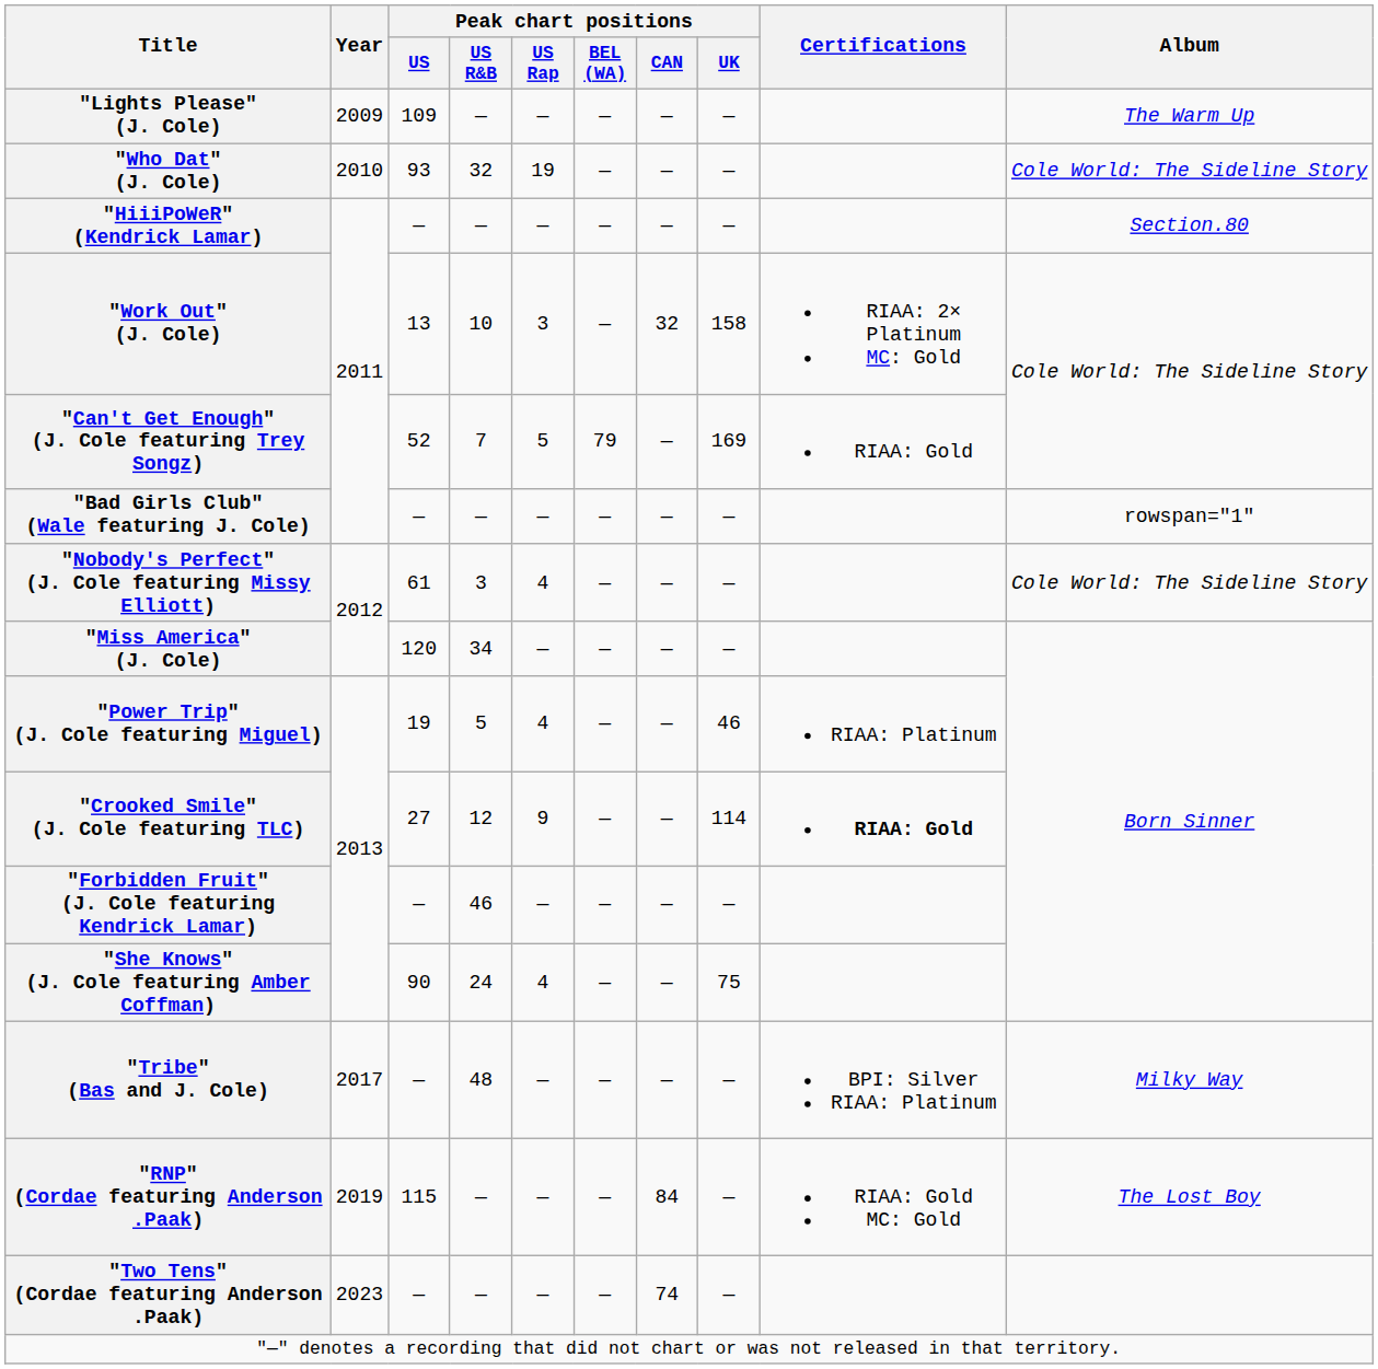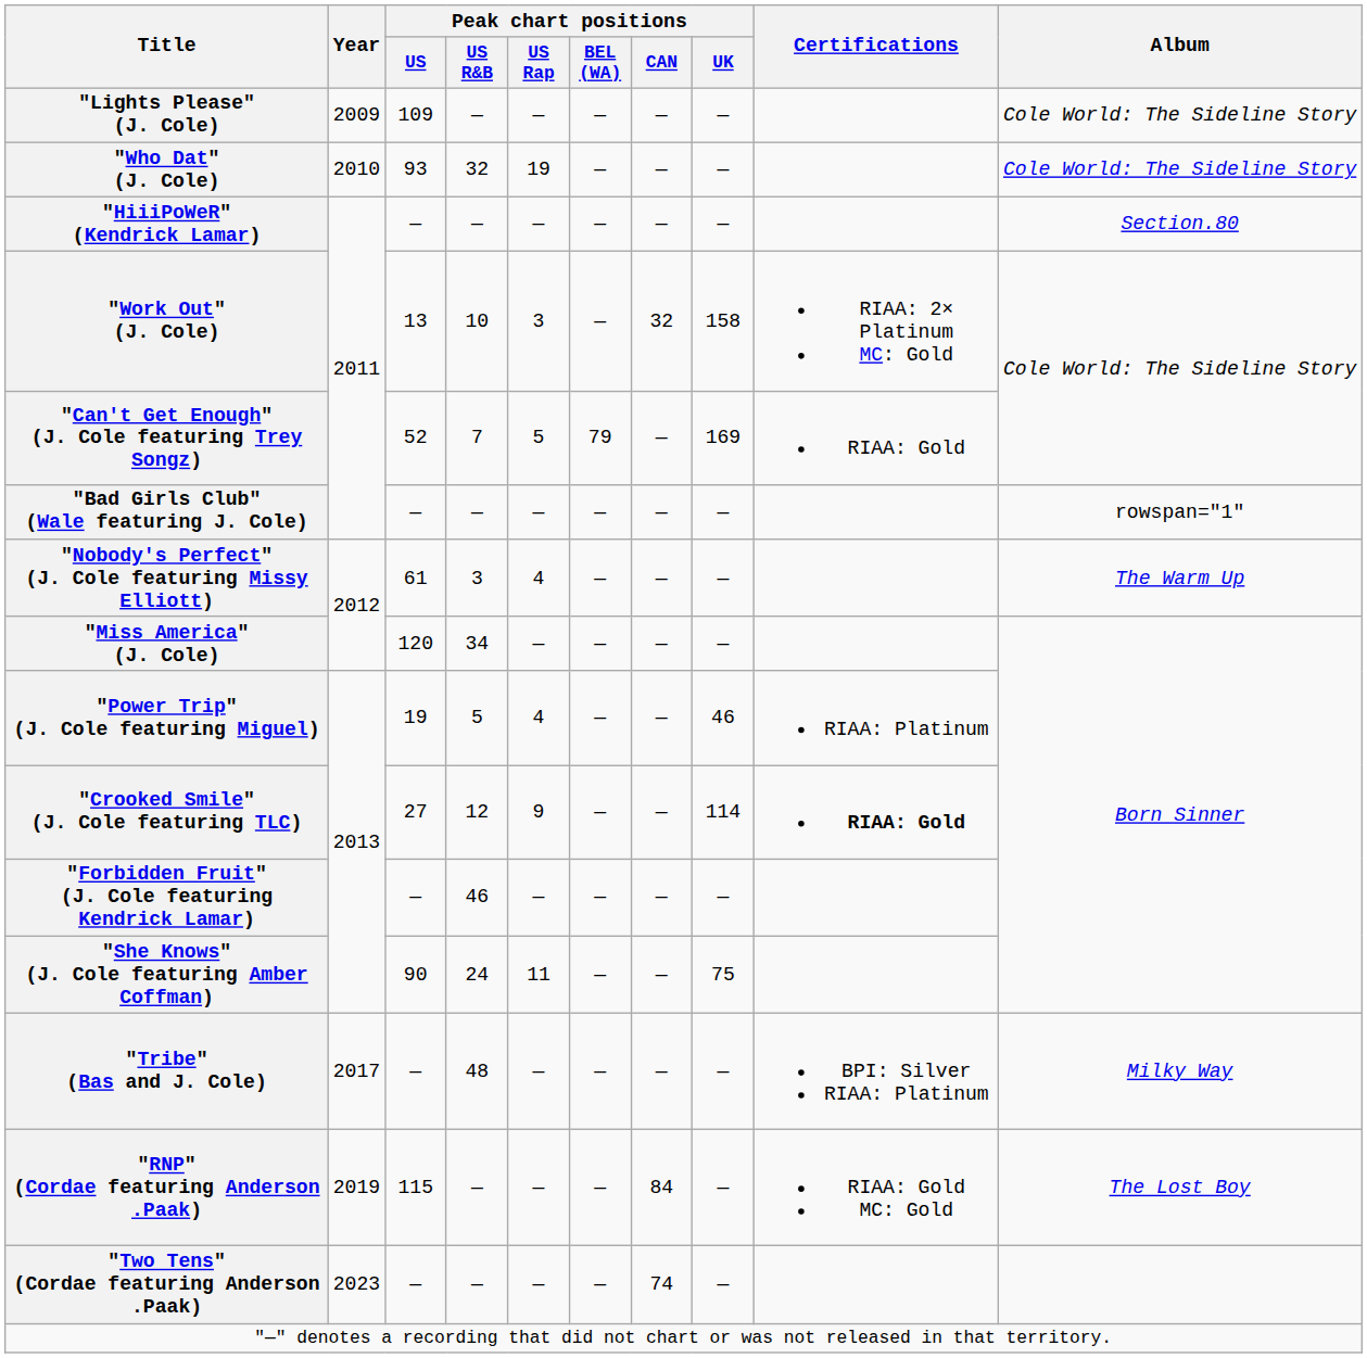"Lights Please" (J. Cole) | Album: The Warm Up -> Cole World: The Sideline Story
"Nobody's Perfect" (J. Cole featuring Missy Elliott) | Album: Cole World: The Sideline Story -> The Warm Up
"She Knows" (J. Cole featuring Amber Coffman) | Peak chart positions / US Rap: 4 -> 11
